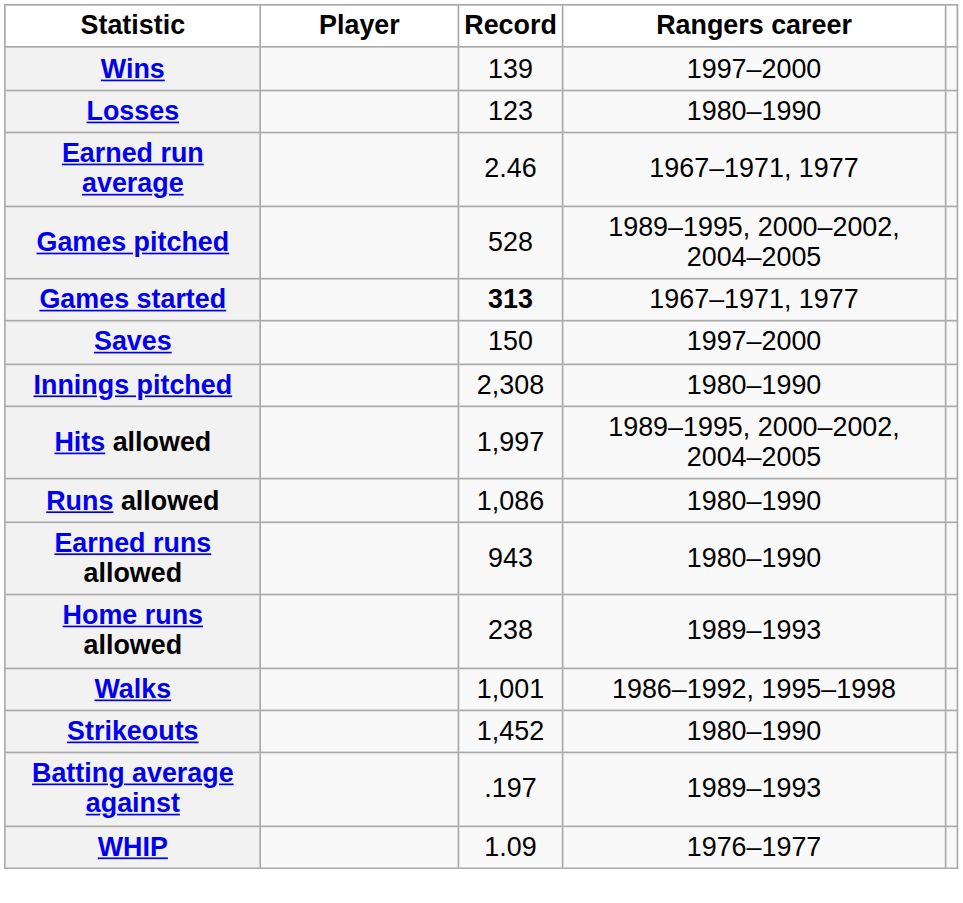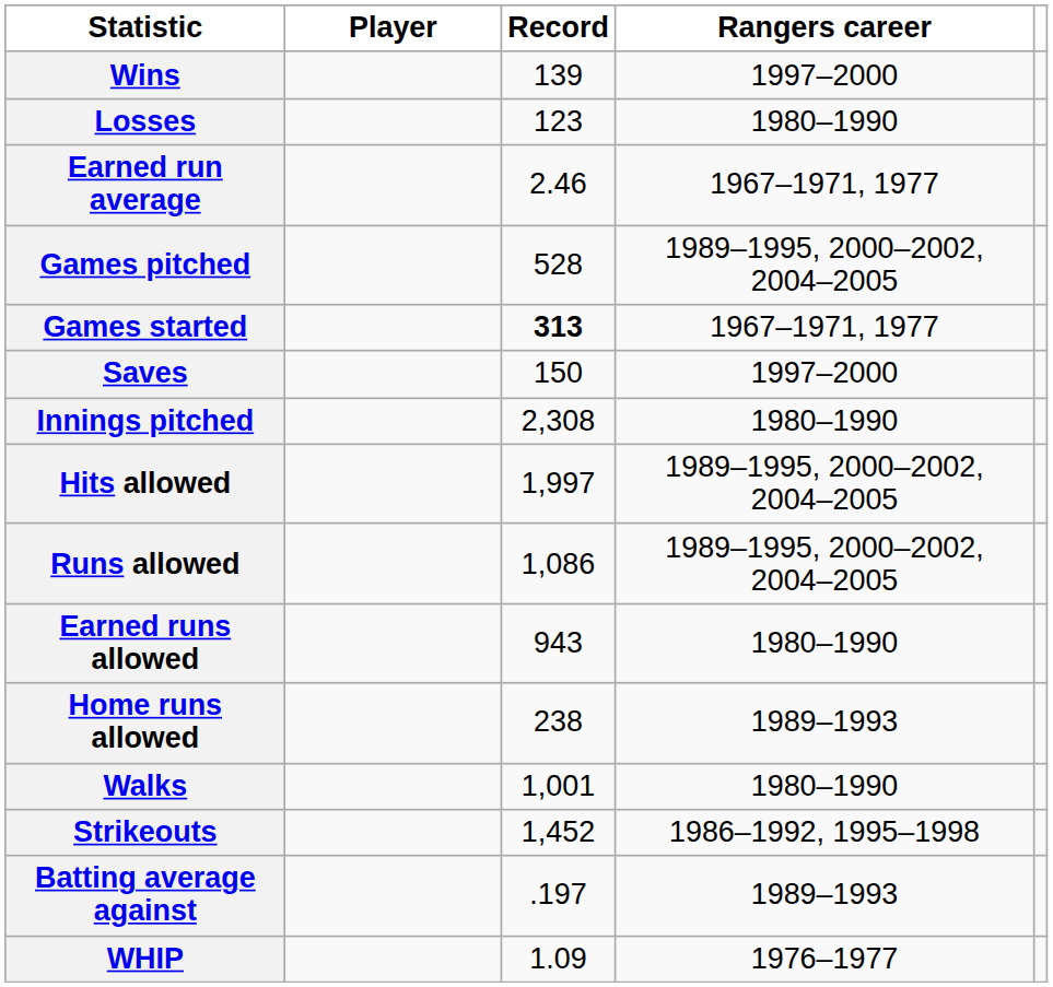Runs allowed | Rangers career: 1980–1990 -> 1989–1995, 2000–2002, 2004–2005
Walks | Rangers career: 1986–1992, 1995–1998 -> 1980–1990
Strikeouts | Rangers career: 1980–1990 -> 1986–1992, 1995–1998
